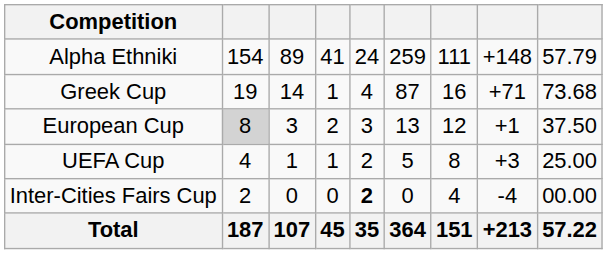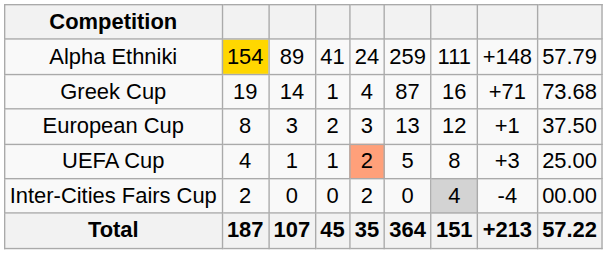Alpha Ethniki | column 2: no background -> gold background
European Cup | column 2: lightgrey background -> no background
UEFA Cup | column 5: no background -> lightsalmon background
Inter-Cities Fairs Cup | column 5: bold -> normal
Inter-Cities Fairs Cup | column 7: no background -> lightgrey background
